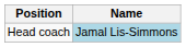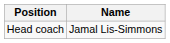Head coach | Name: lightblue background -> no background
